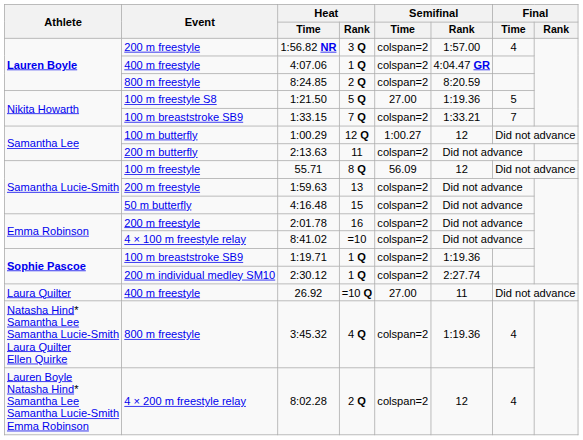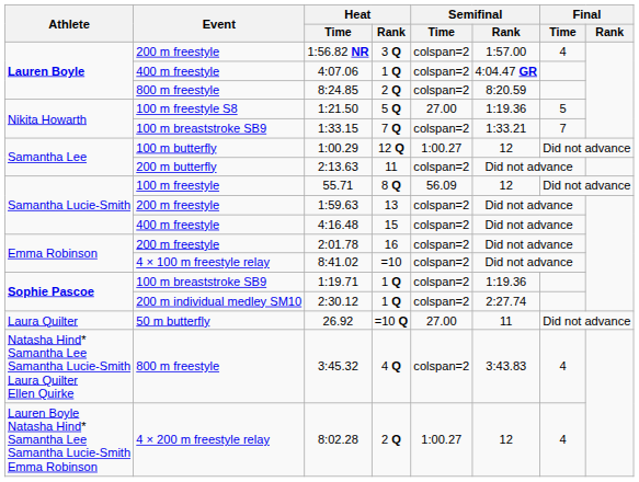4:16.48 | Event: 50 m butterfly -> 400 m freestyle
26.92 | Event: 400 m freestyle -> 50 m butterfly
3:45.32 | Semifinal / Rank: 1:19.36 -> 3:43.83
8:02.28 | Semifinal / Time: colspan=2 -> 1:00.27
